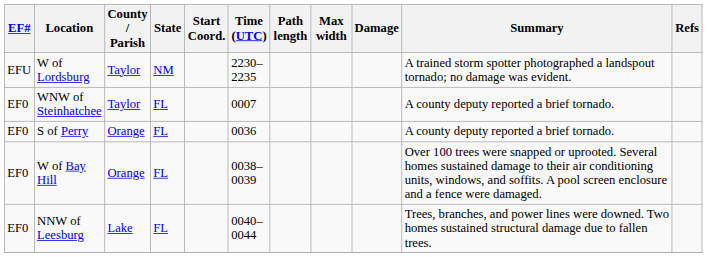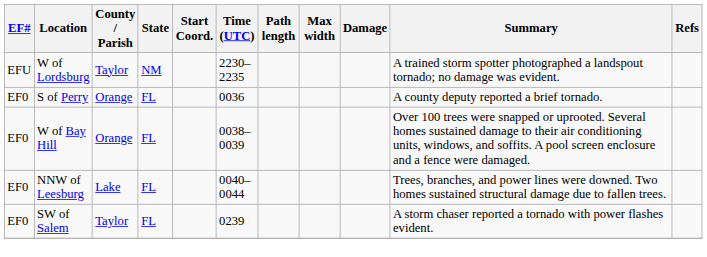- row: EF0 | WNW of Steinhatchee | Taylor | FL | 0007 | A county deputy reported a brief tornado.
+ row: EF0 | SW of Salem | Taylor | FL | 0239 | A storm chaser reported a tornado with power flashes evident.
